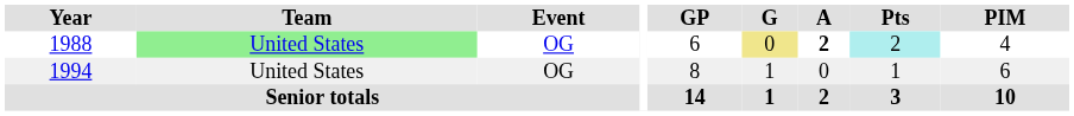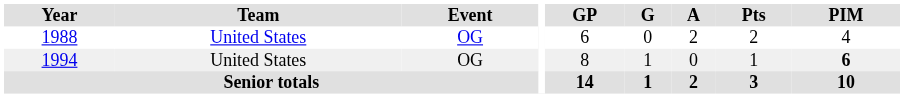1988 | Team: lightgreen background -> no background
1988 | G: khaki background -> no background
1988 | A: bold -> normal
1988 | Pts: paleturquoise background -> no background
1994 | PIM: normal -> bold
